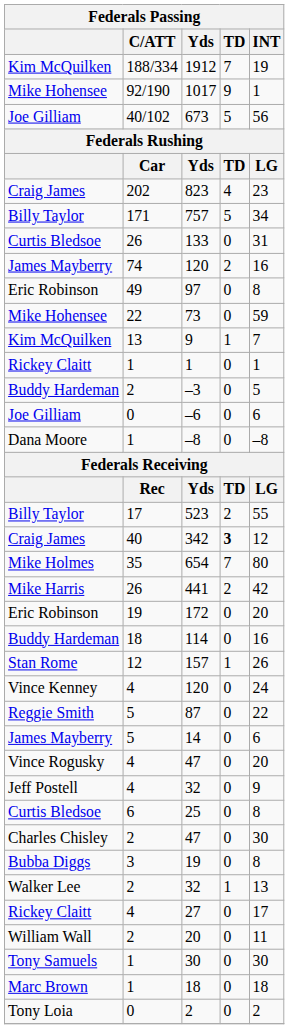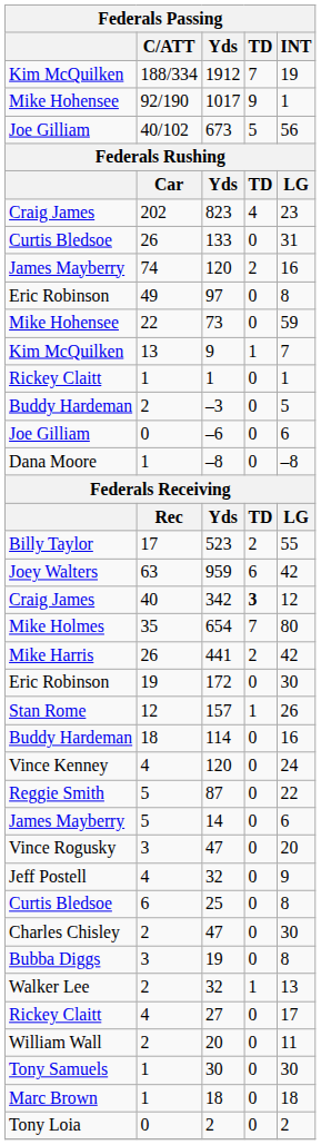- row: Billy Taylor | 171 | 757 | 5 | 34
+ row: Joey Walters | 63 | 959 | 6 | 42
172 | INT: 20 -> 30
rows swapped: 114 <-> 157
Vince Rogusky / 47 | C/ATT: 4 -> 3
